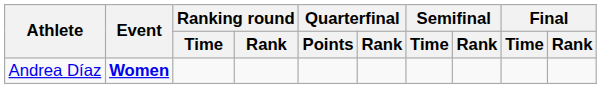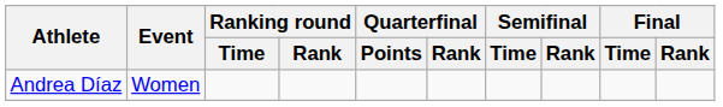Andrea Díaz | Event: bold -> normal
